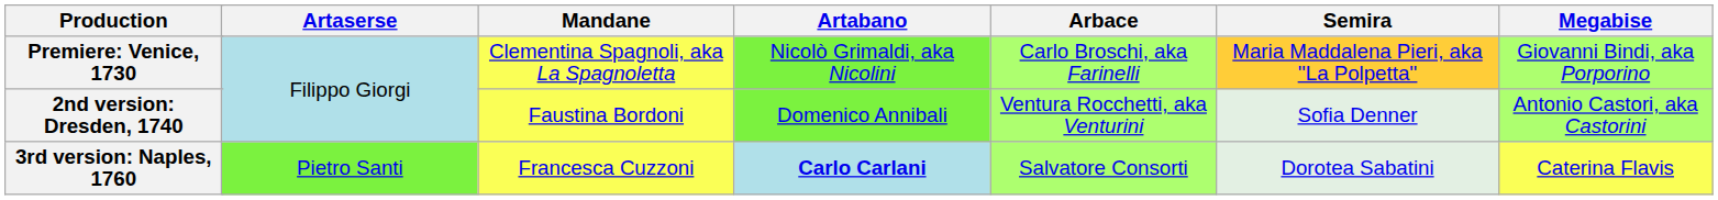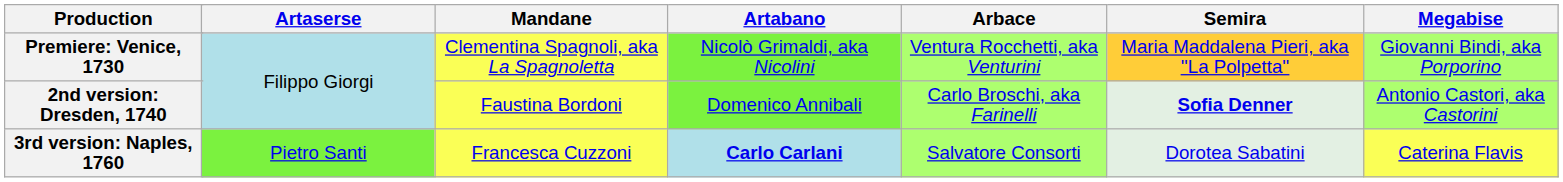Premiere: Venice, 1730 | Arbace: Carlo Broschi, aka Farinelli -> Ventura Rocchetti, aka Venturini
2nd version: Dresden, 1740 | Arbace: Ventura Rocchetti, aka Venturini -> Carlo Broschi, aka Farinelli
2nd version: Dresden, 1740 | Semira: normal -> bold
